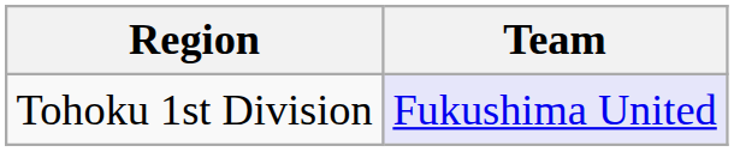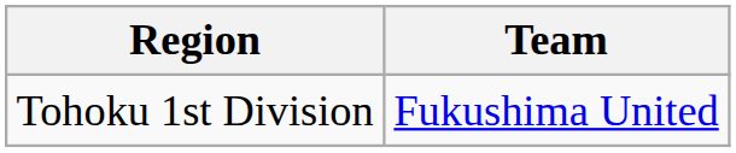Tohoku 1st Division | Team: lavender background -> no background
